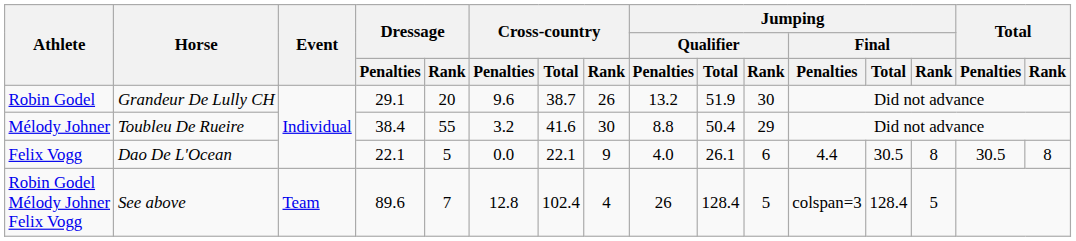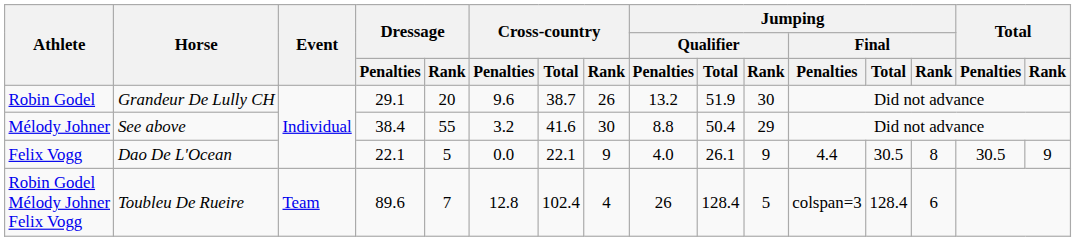Mélody Johner | Horse: Toubleu De Rueire -> See above
Felix Vogg | Jumping / Qualifier / Rank: 6 -> 9
Felix Vogg | Total / Rank: 8 -> 9
Robin Godel Mélody Johner Felix Vogg | Horse: See above -> Toubleu De Rueire
Robin Godel Mélody Johner Felix Vogg | Jumping / Final / Rank: 5 -> 6
